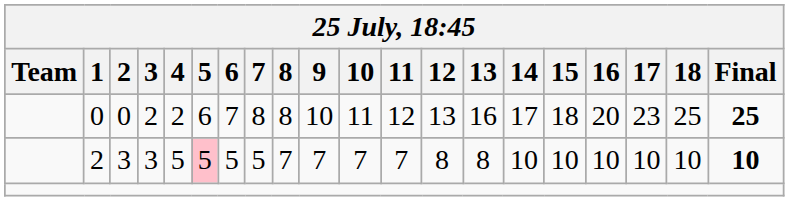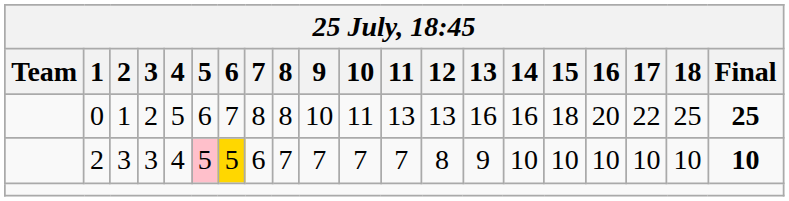row 3 | 2: 0 -> 1
row 3 | 4: 2 -> 5
row 3 | 11: 12 -> 13
row 3 | 14: 17 -> 16
row 3 | 17: 23 -> 22
row 4 | 4: 5 -> 4
row 4 | 6: no background -> gold background
row 4 | 7: 5 -> 6
row 4 | 13: 8 -> 9
